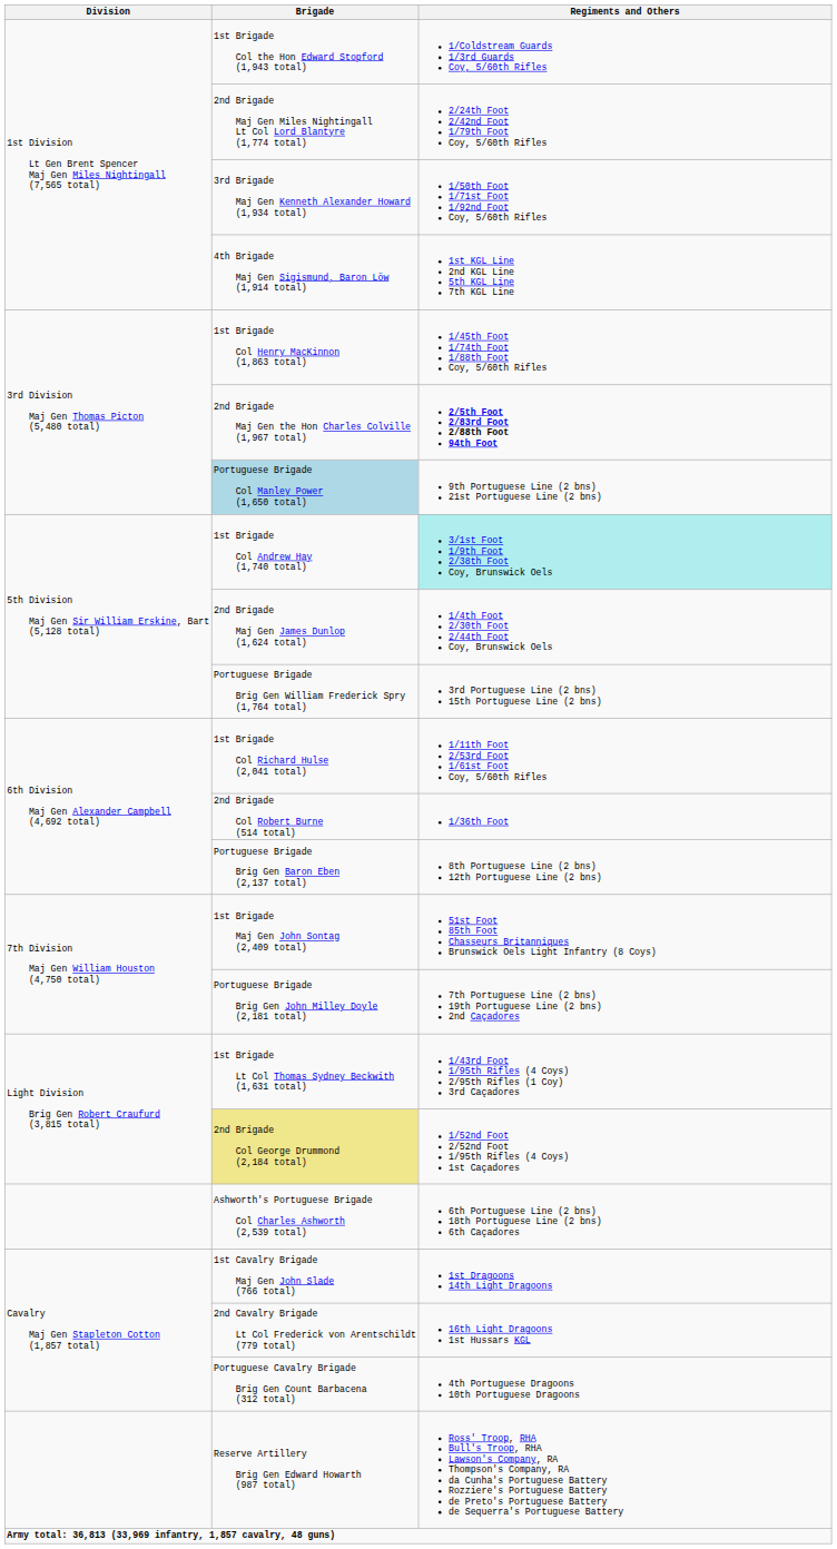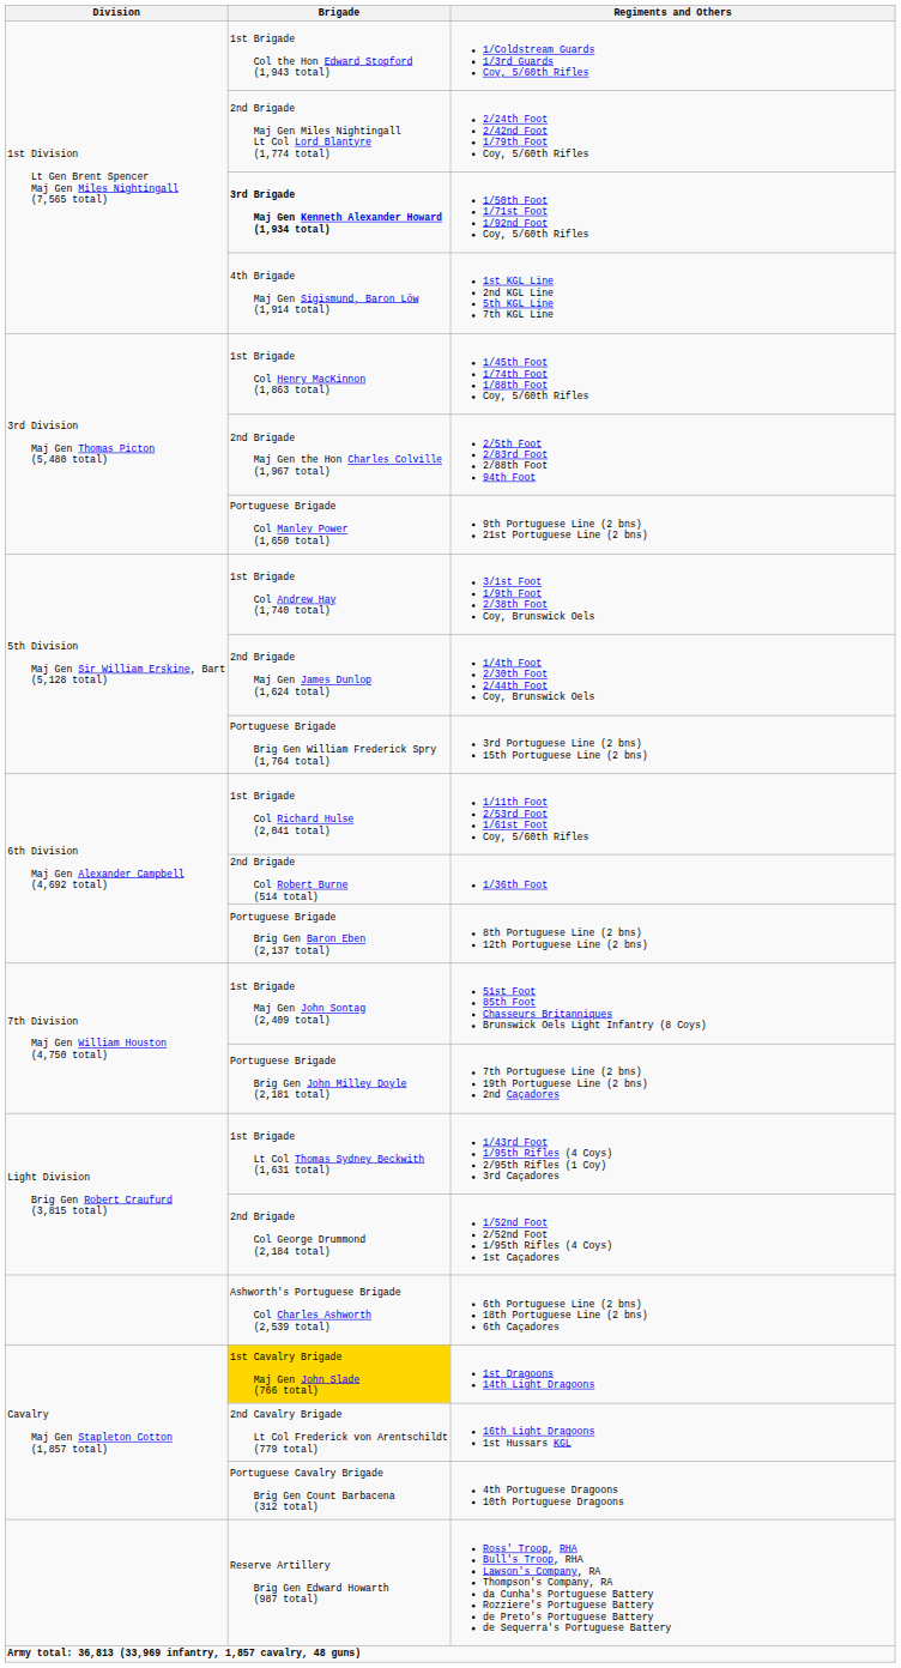row 4 | Brigade: normal -> bold
row 7 | Regiments and Others: bold -> normal
row 8 | Brigade: lightblue background -> no background
row 9 | Regiments and Others: paleturquoise background -> no background
row 18 | Brigade: khaki background -> no background
row 20 | Brigade: no background -> gold background
